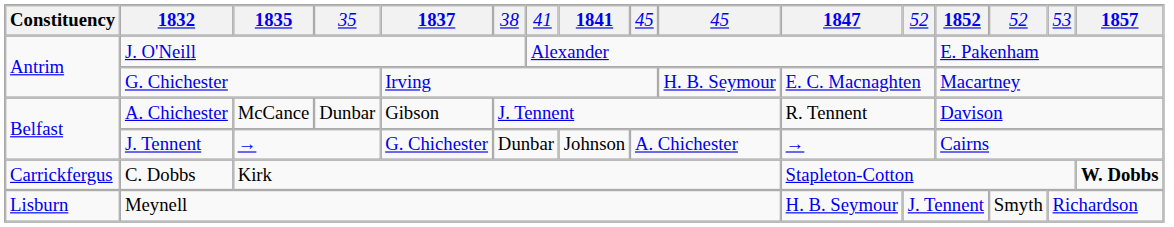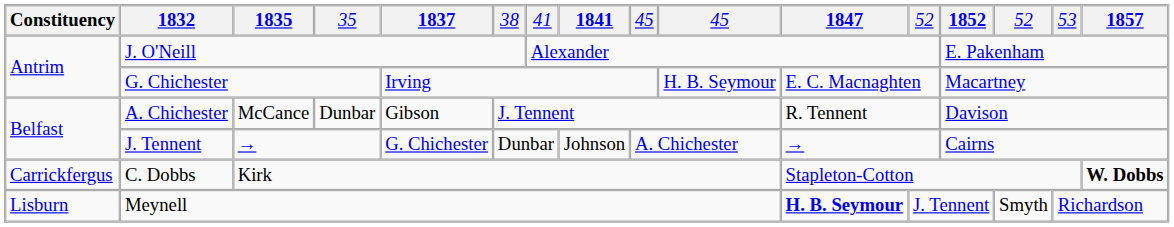Meynell | 1847: normal -> bold
